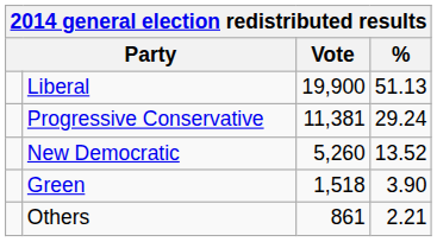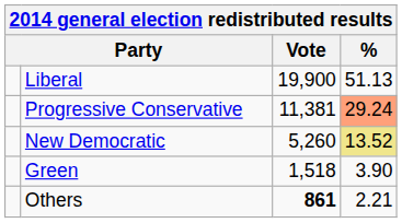Progressive Conservative | %: no background -> lightsalmon background
New Democratic | %: no background -> khaki background
Others | Vote: normal -> bold
